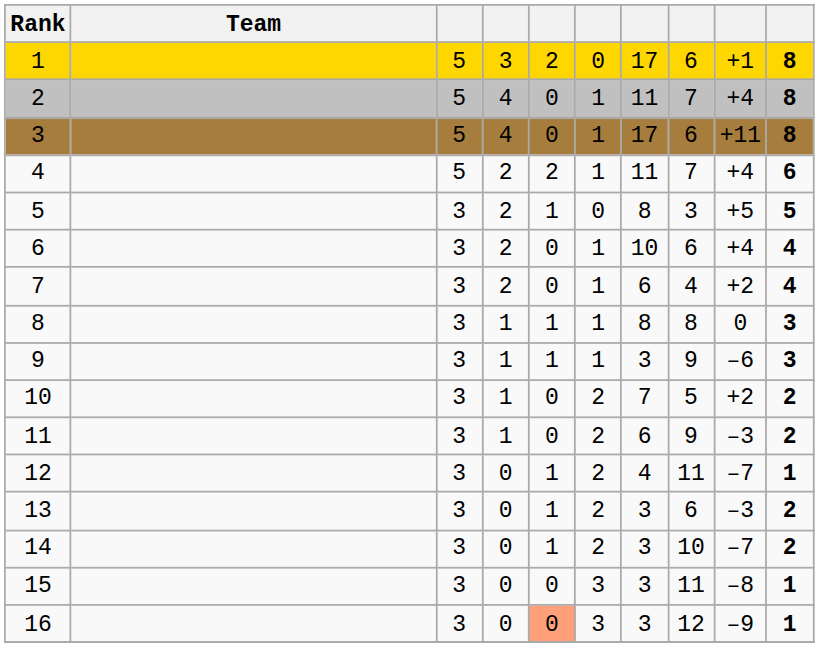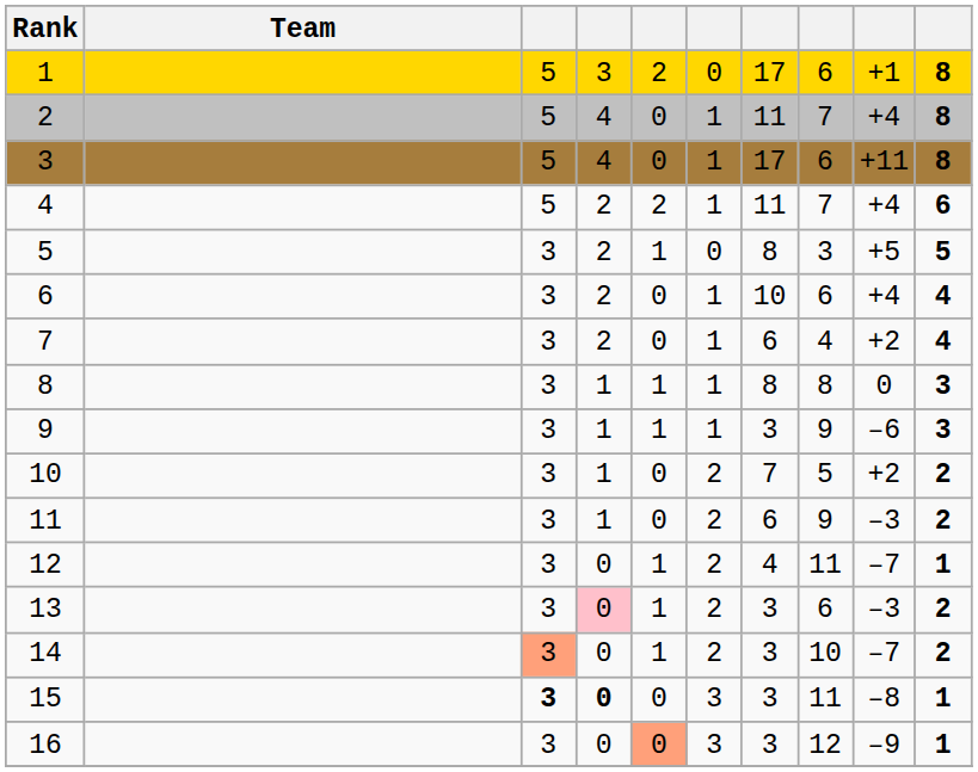13 | column 4: no background -> pink background
14 | column 3: no background -> lightsalmon background
15 | column 3: normal -> bold
15 | column 4: normal -> bold
